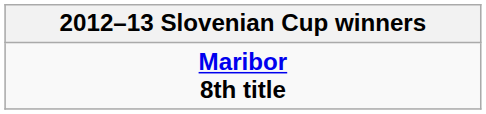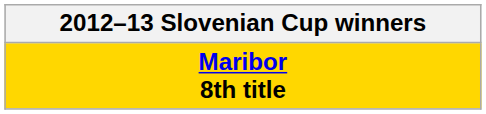row 2 | column 1: no background -> gold background
